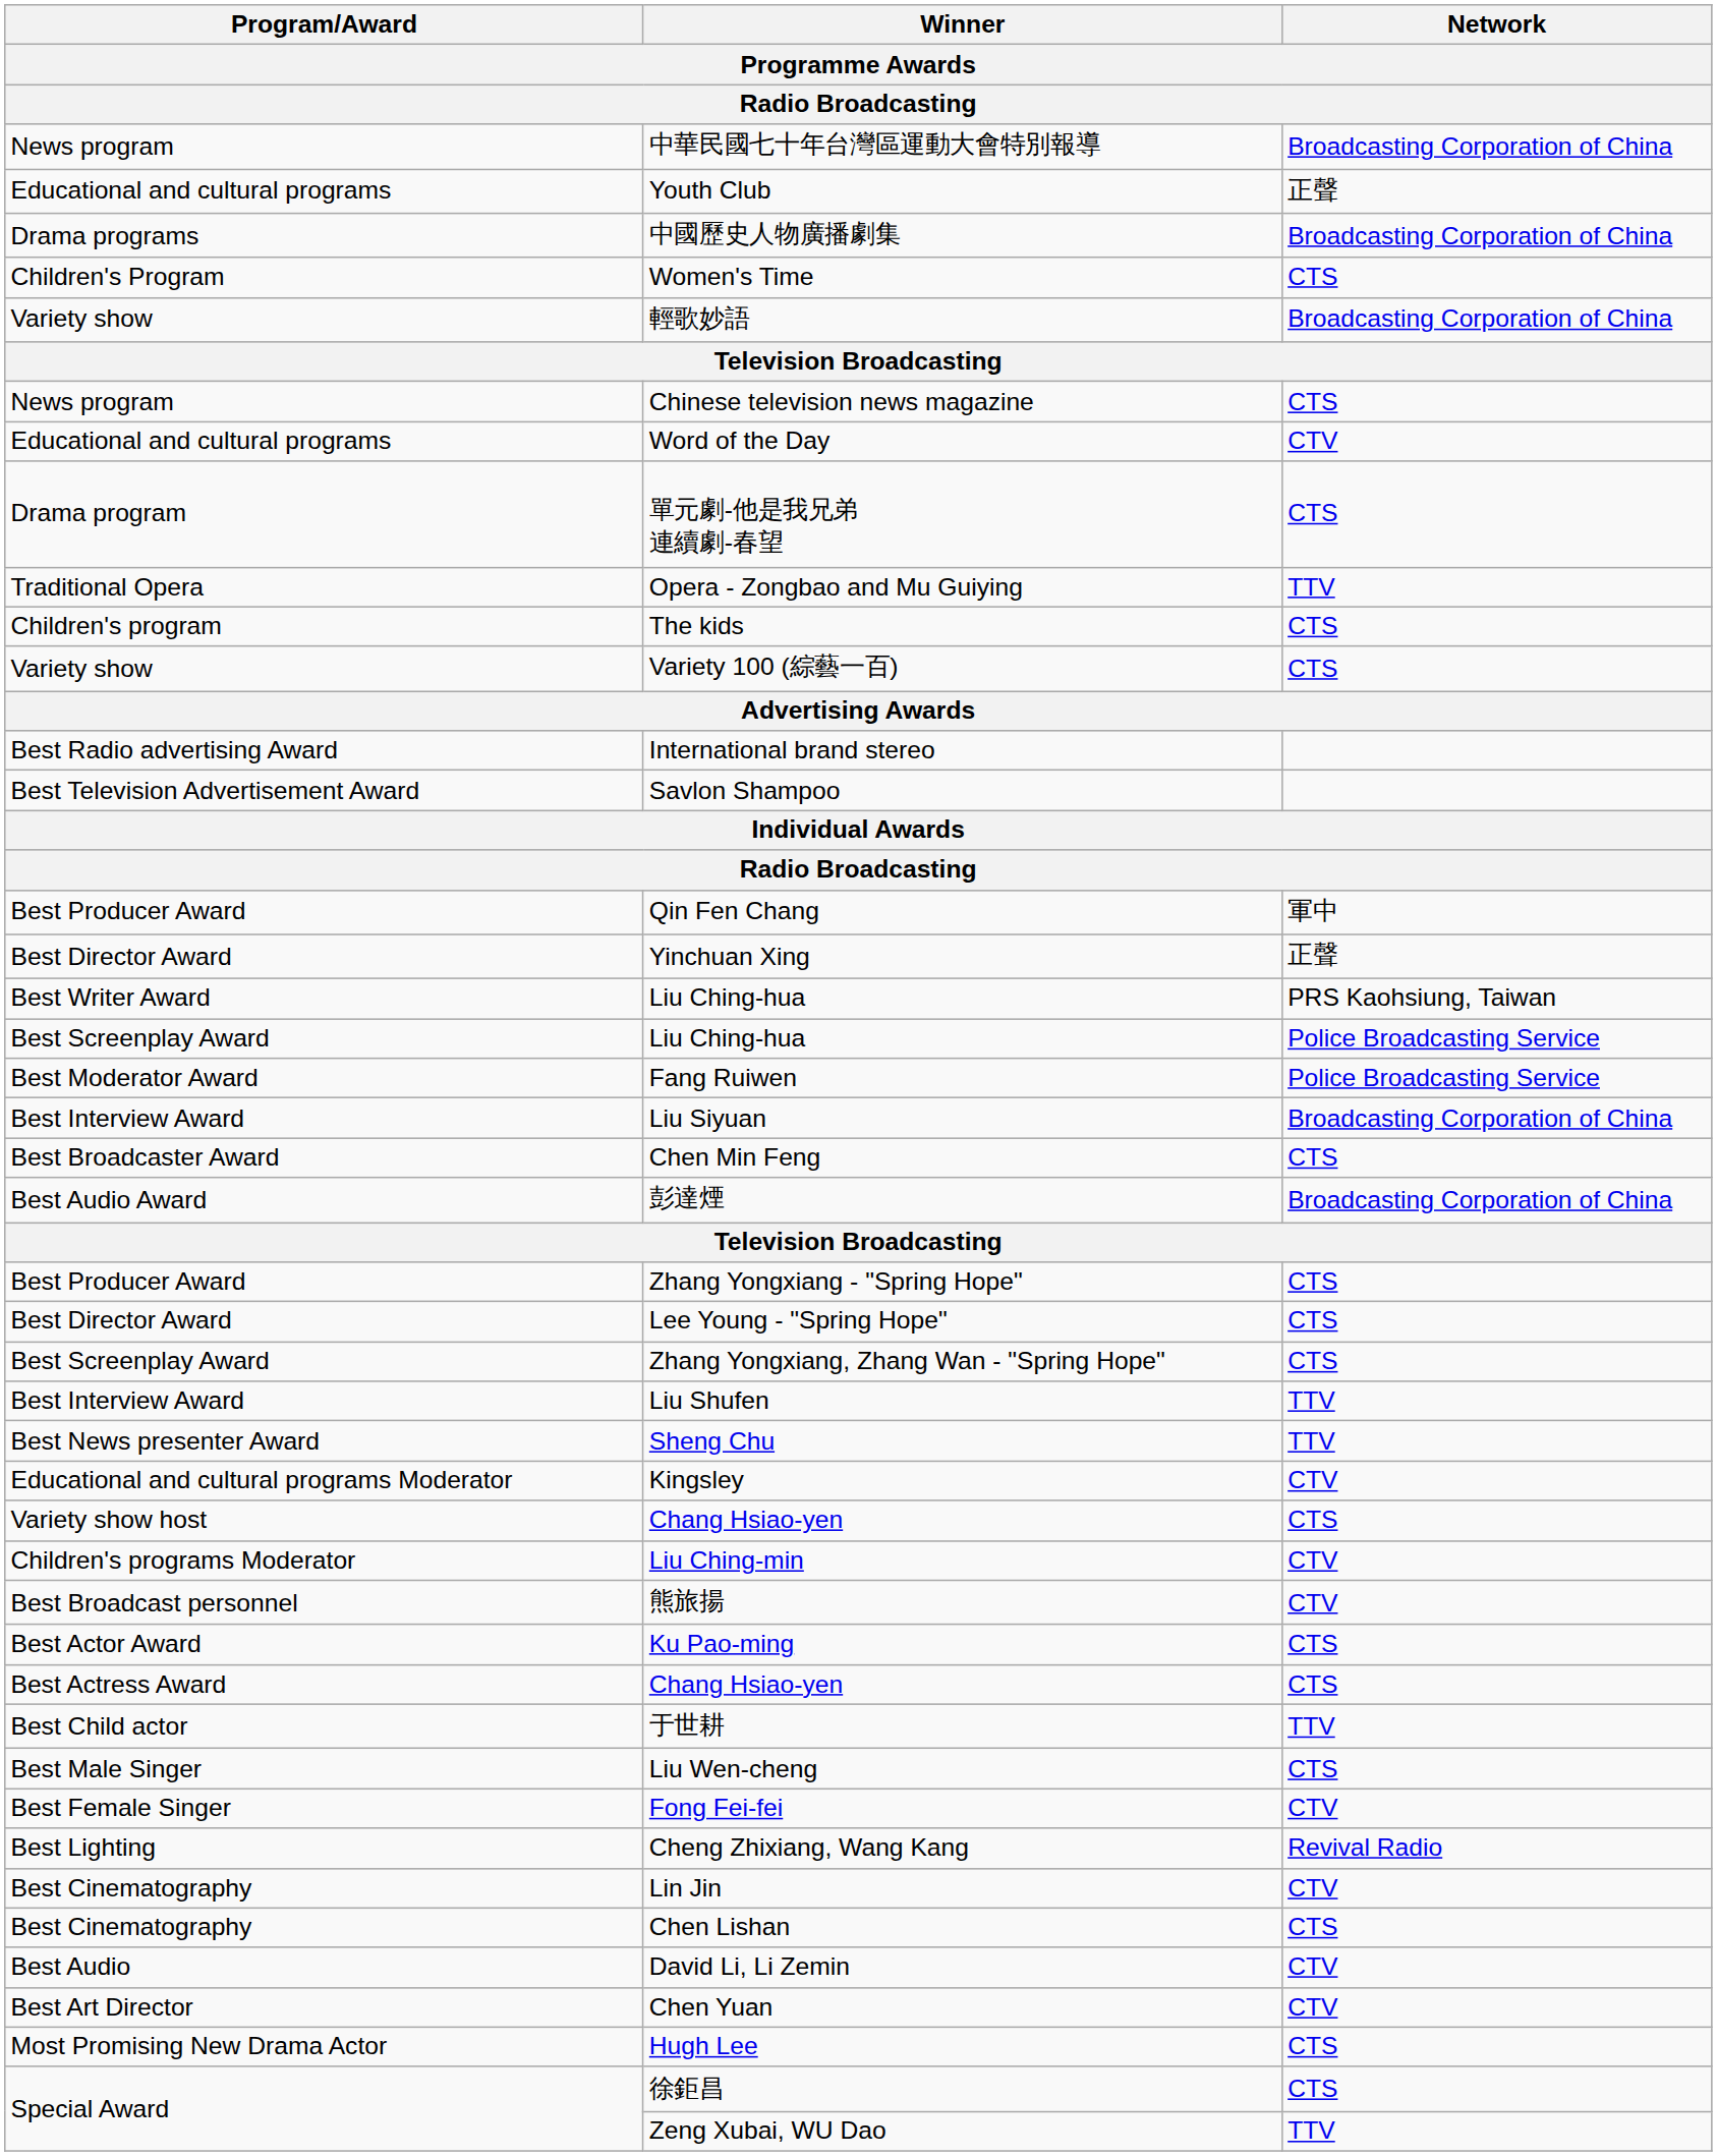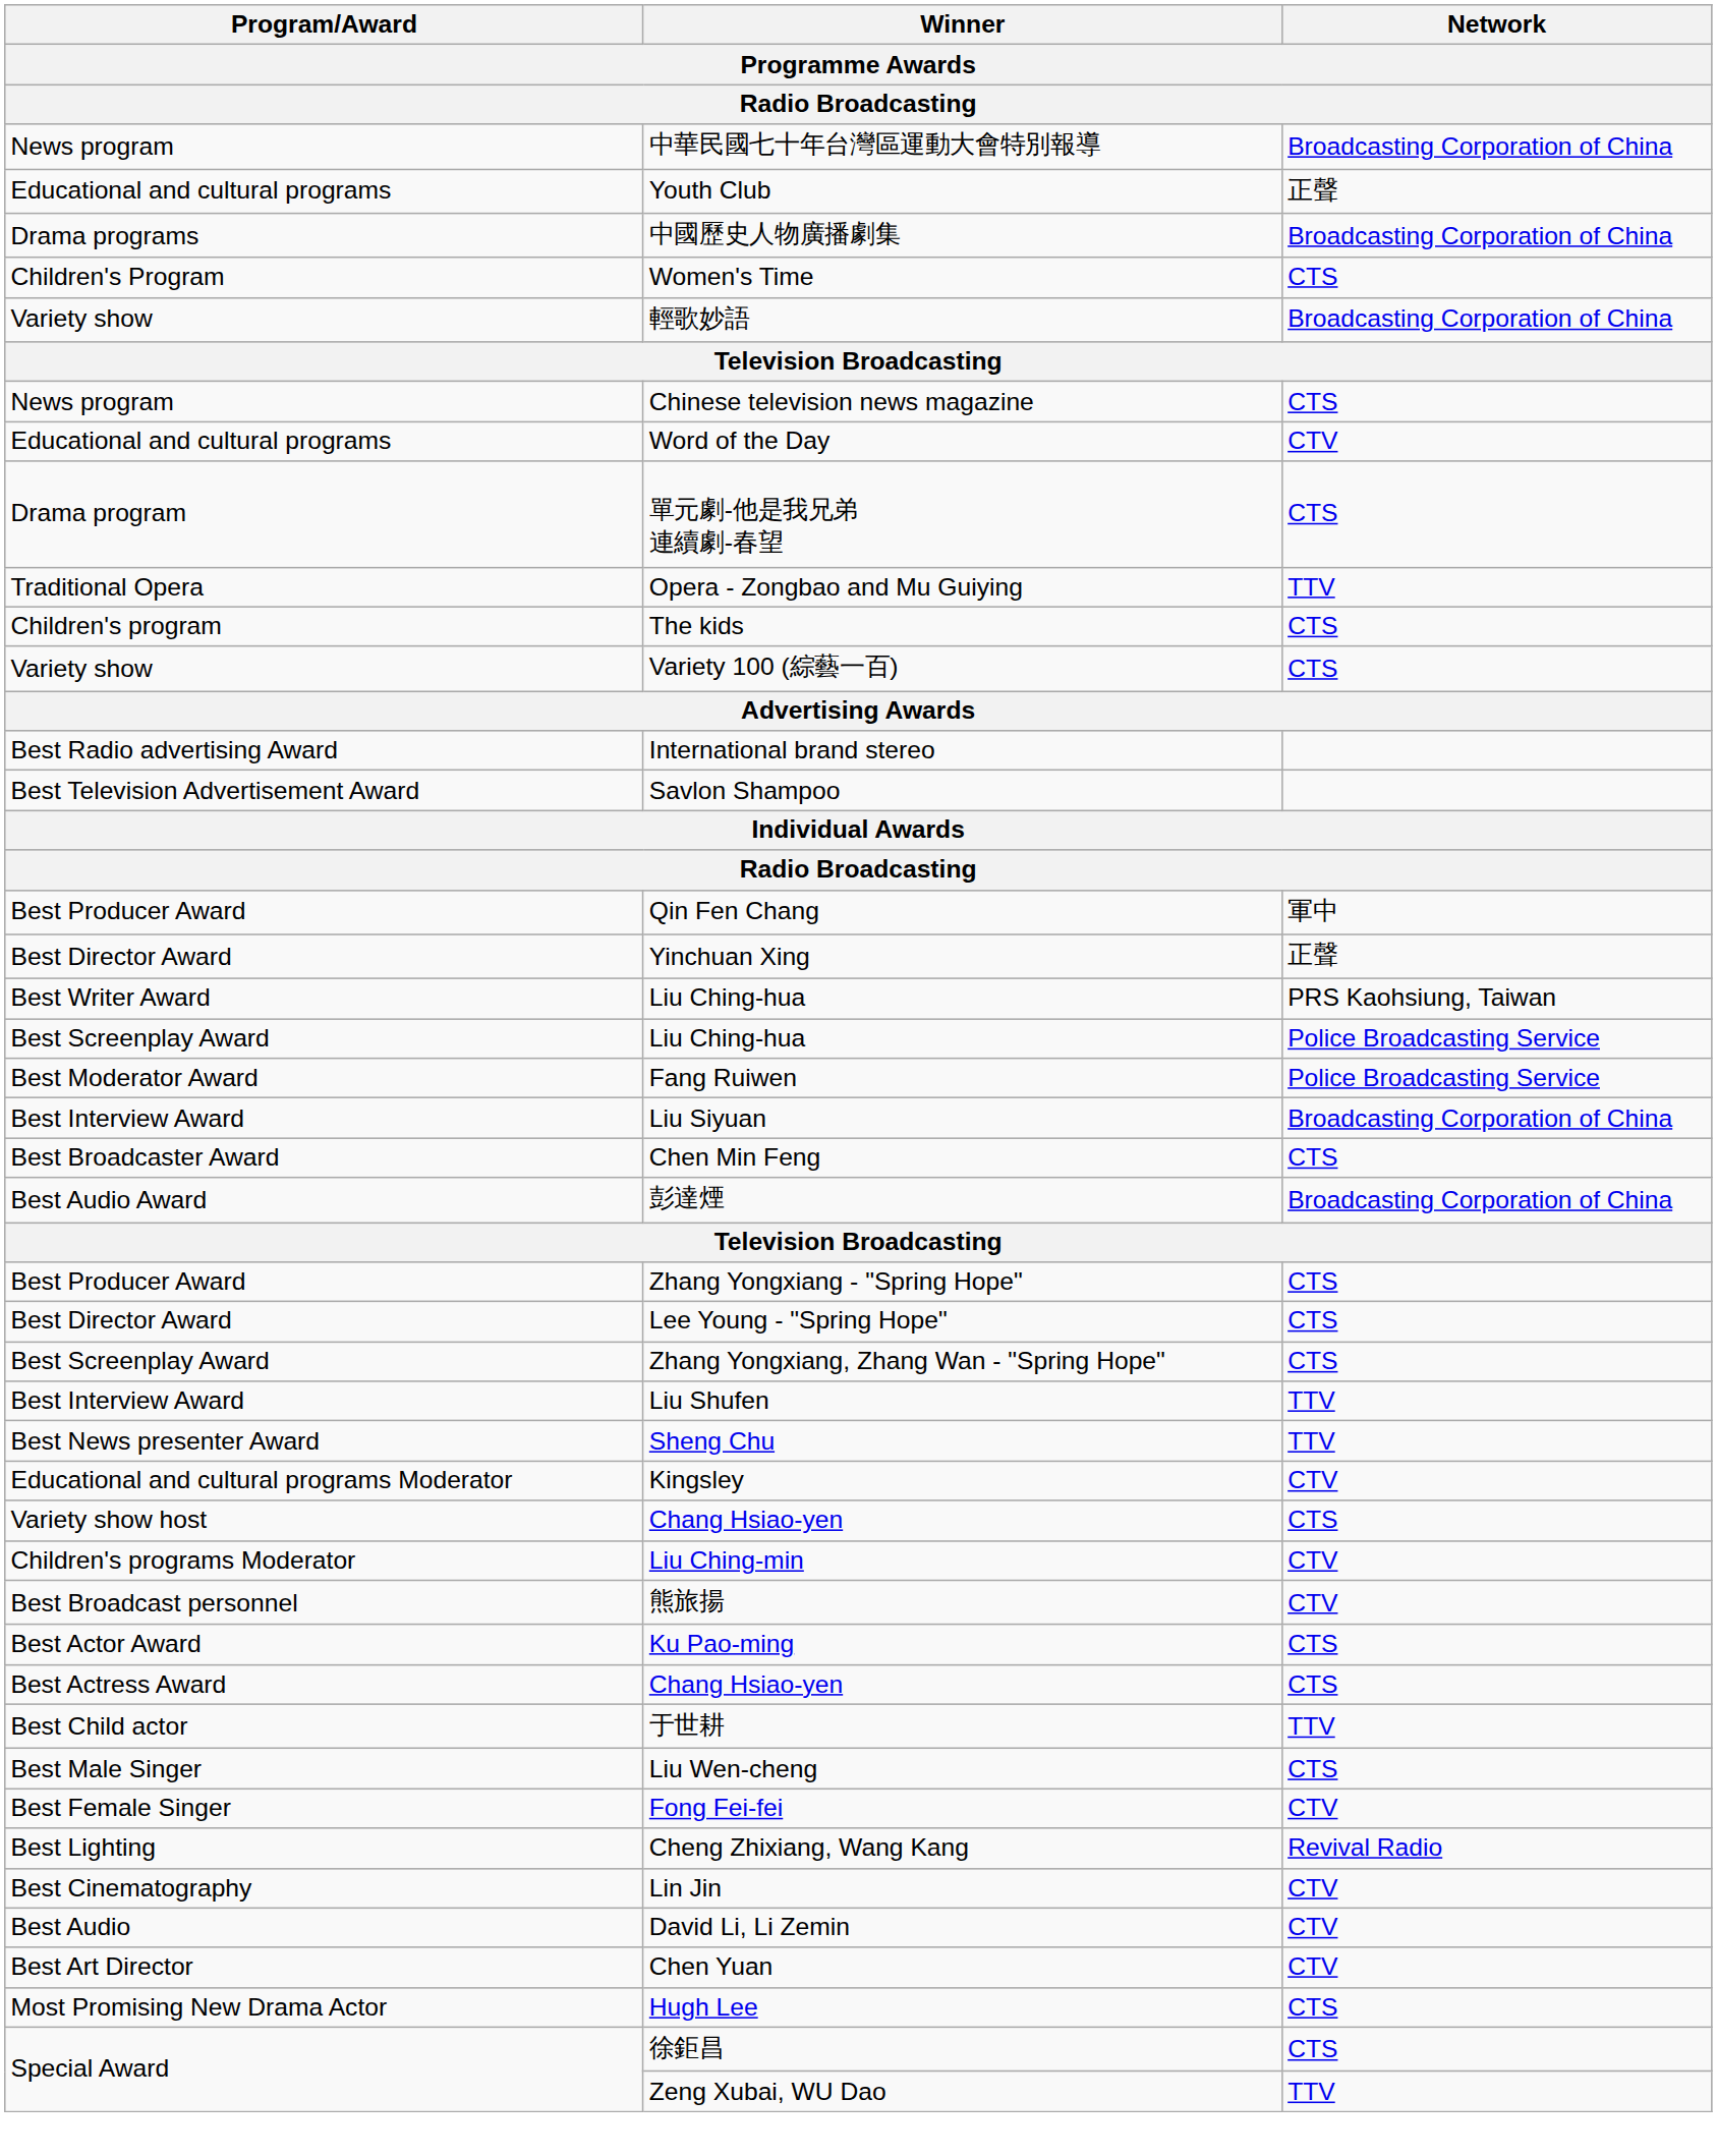- row: Best Cinematography | Chen Lishan | CTS
